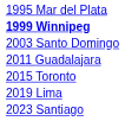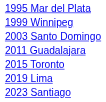1999 Winnipeg | column 1: bold -> normal
